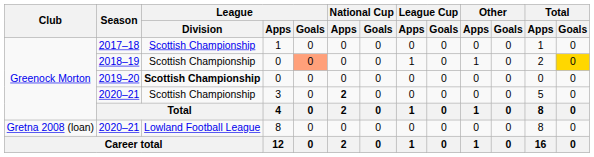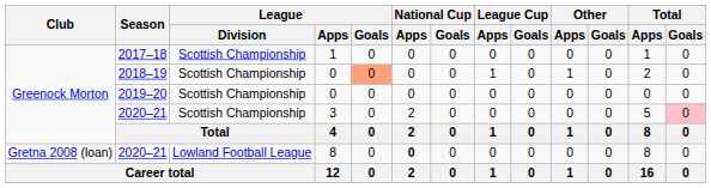2018–19 | Total / Goals: gold background -> no background
2019–20 | League / Division: bold -> normal
2020–21 / 3 | National Cup / Apps: bold -> normal
2020–21 / 3 | Total / Goals: no background -> pink background
2020–21 / 8 | National Cup / Apps: normal -> bold
